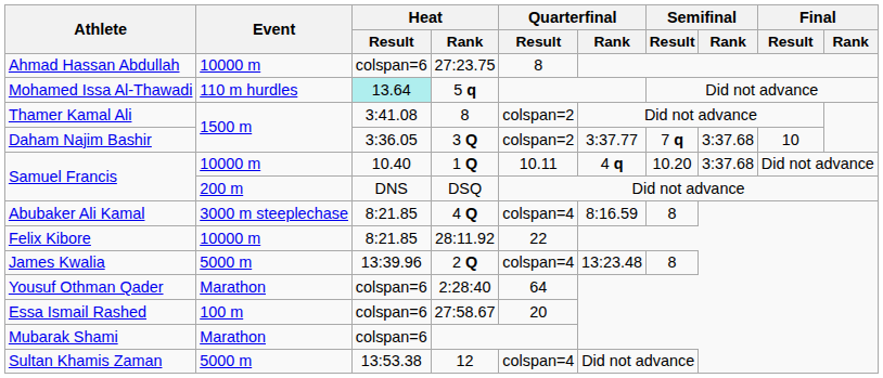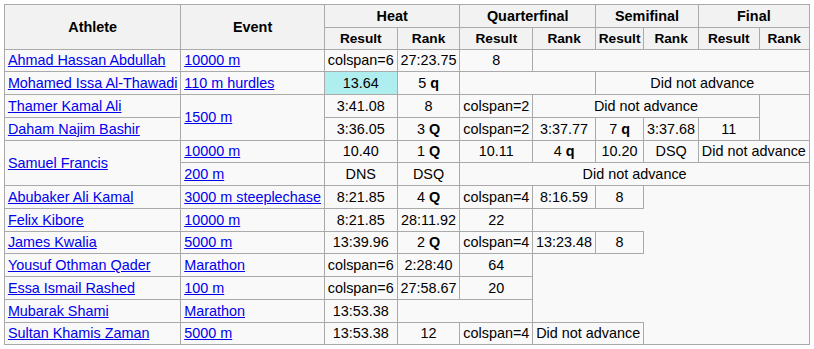Daham Najim Bashir | Final / Result: 10 -> 11
Samuel Francis / 1 Q | Semifinal / Rank: 3:37.68 -> DSQ
Mubarak Shami | Heat / Result: colspan=6 -> 13:53.38
